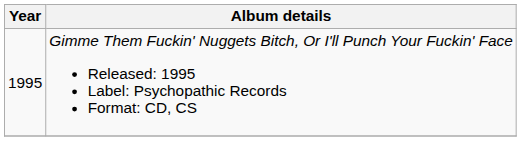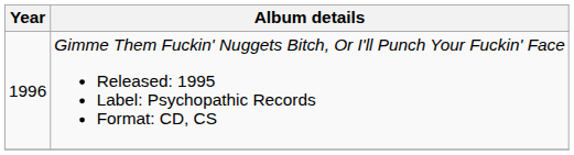row 2 | Year: 1995 -> 1996
